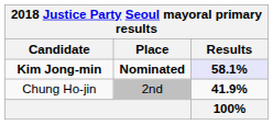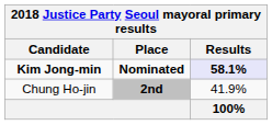Chung Ho-jin | Place: normal -> bold
Chung Ho-jin | Results: bold -> normal
